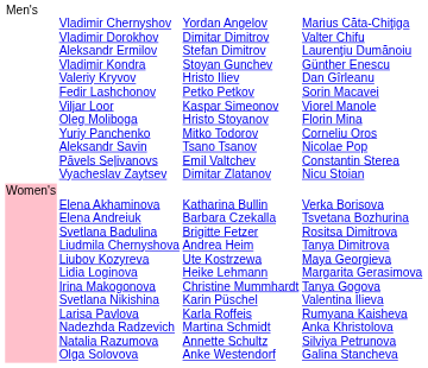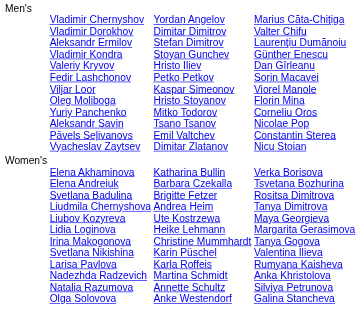Women's | column 1: pink background -> no background
